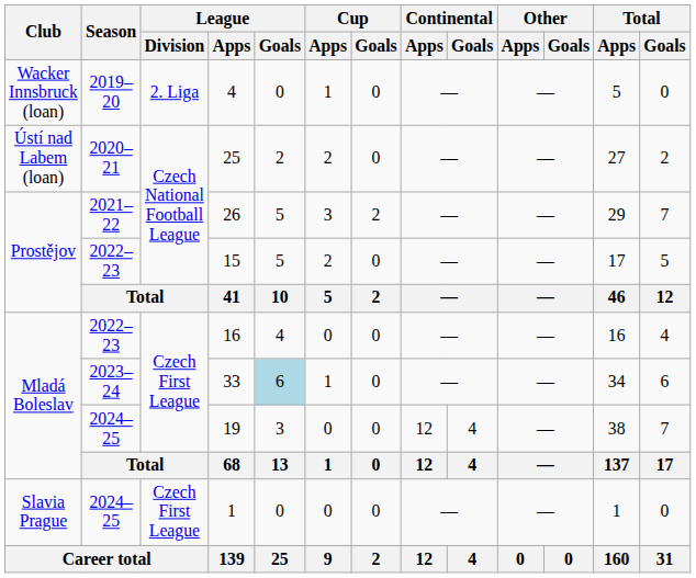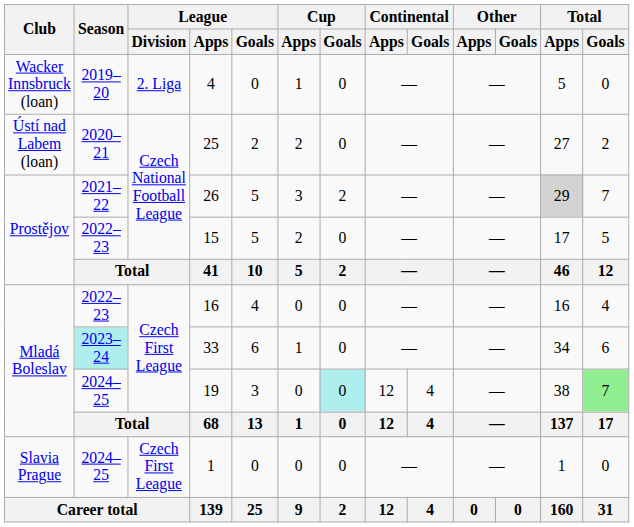26 | Total / Apps: no background -> lightgrey background
33 | Season: no background -> paleturquoise background
33 | League / Goals: lightblue background -> no background
19 | Cup / Goals: no background -> paleturquoise background
19 | Total / Goals: no background -> lightgreen background
